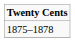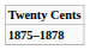row 2 | column 1: normal -> bold
